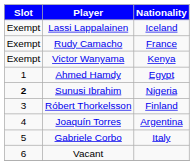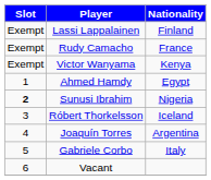Lassi Lappalainen | Nationality: Iceland -> Finland
Róbert Thorkelsson | Nationality: Finland -> Iceland
